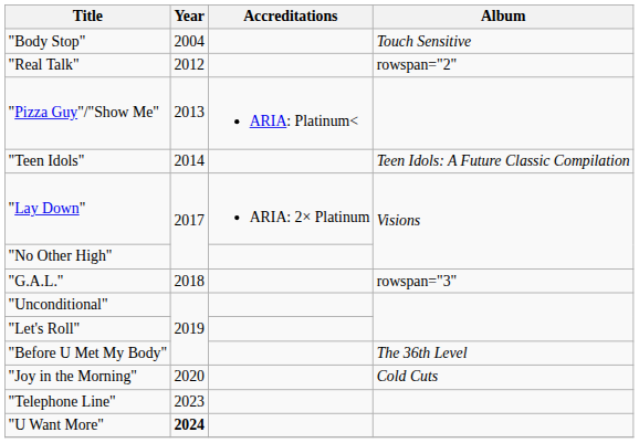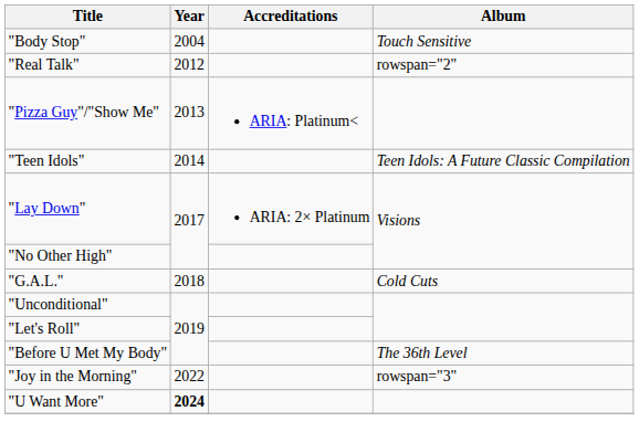"G.A.L." | Album: rowspan="3" -> Cold Cuts
"Joy in the Morning" | Year: 2020 -> 2022
"Joy in the Morning" | Album: Cold Cuts -> rowspan="3"
- row: "Telephone Line" | 2023
